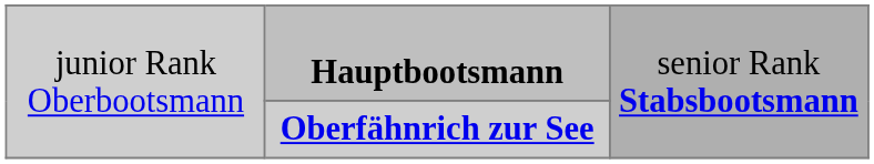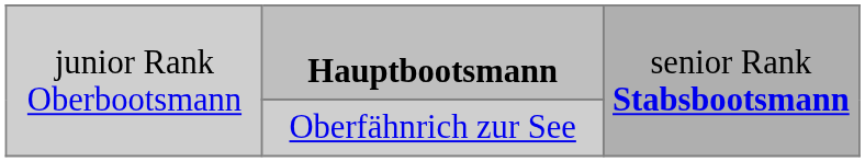junior Rank Oberbootsmann / Oberfähnrich zur See | column 2: bold -> normal
